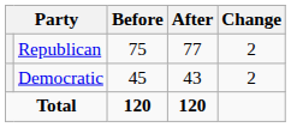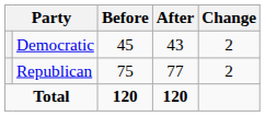rows swapped: Republican <-> Democratic
